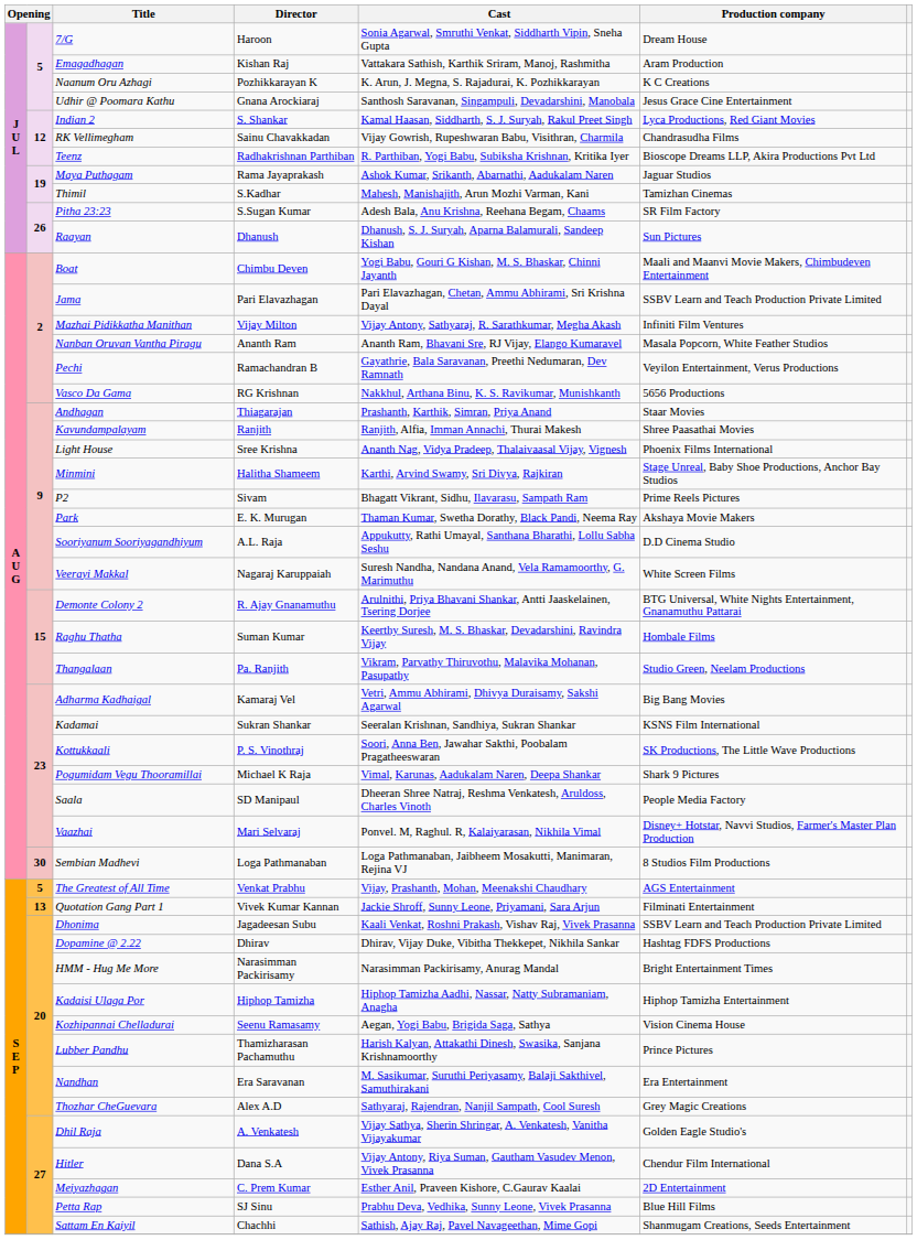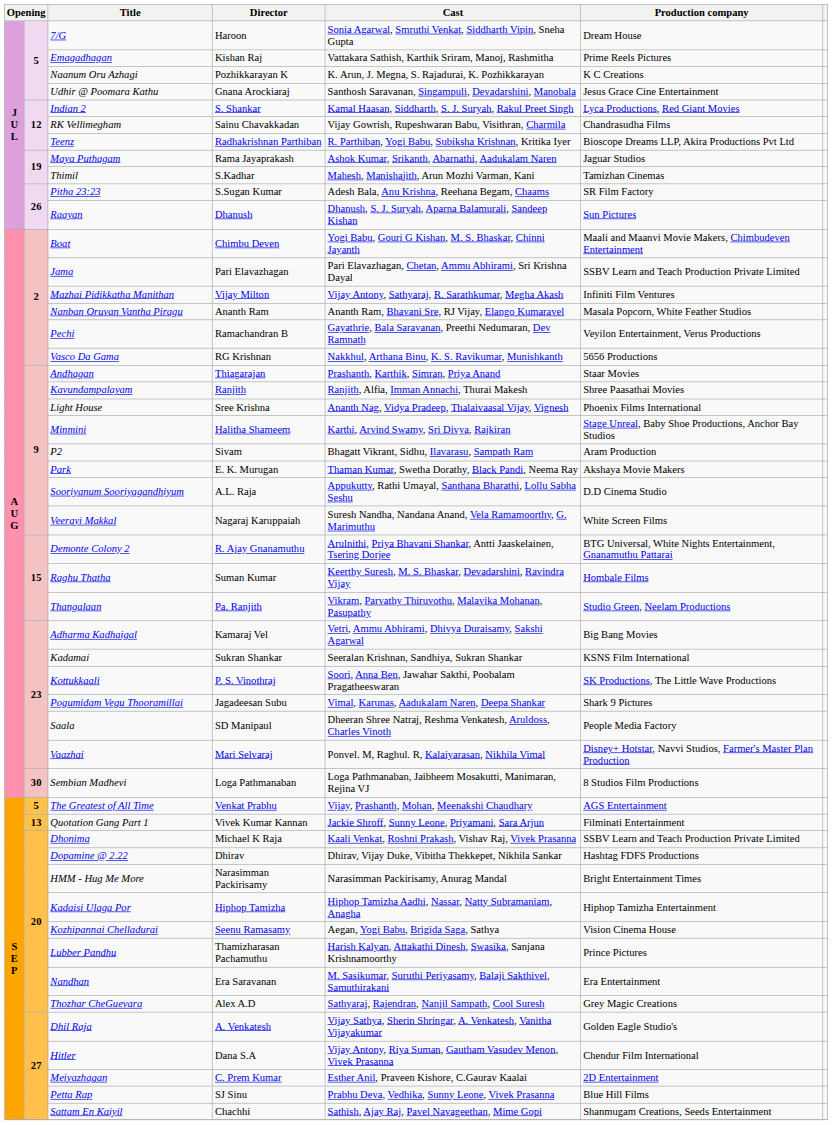Emagadhagan | Production company: Aram Production -> Prime Reels Pictures
P2 | Production company: Prime Reels Pictures -> Aram Production
Pogumidam Vegu Thooramillai | Director: Michael K Raja -> Jagadeesan Subu
Dhonima | Director: Jagadeesan Subu -> Michael K Raja
